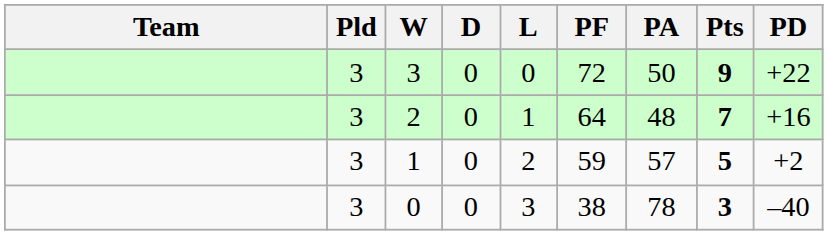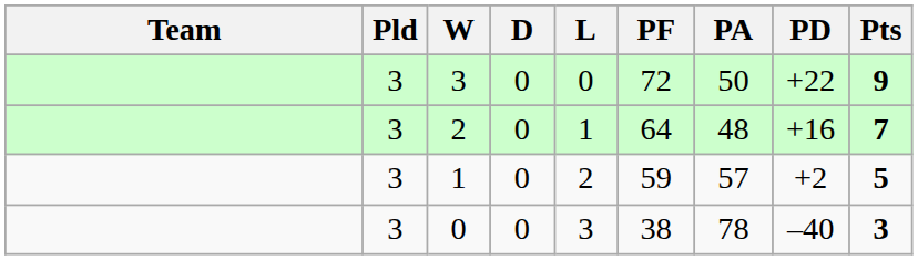columns swapped: PD <-> Pts
